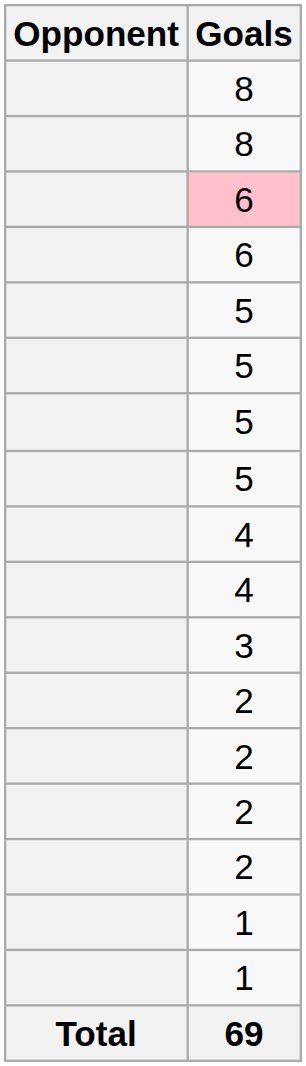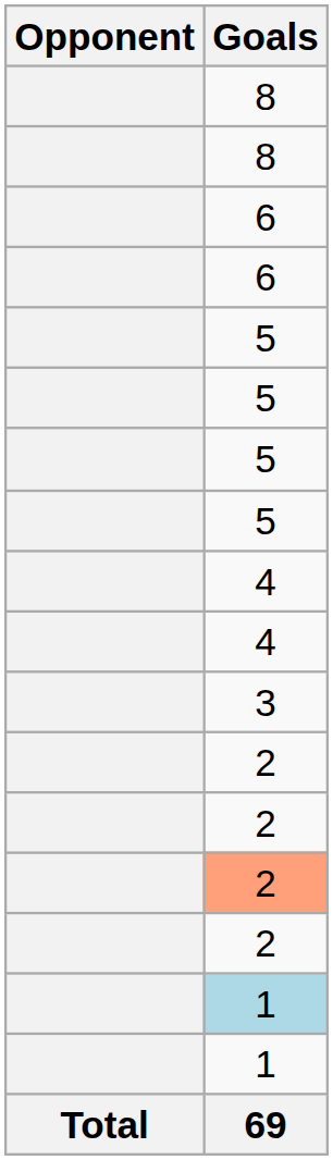row 4 | Goals: pink background -> no background
row 15 | Goals: no background -> lightsalmon background
row 17 | Goals: no background -> lightblue background
